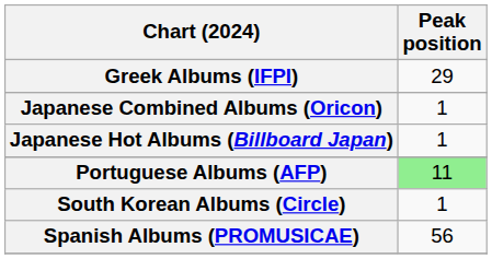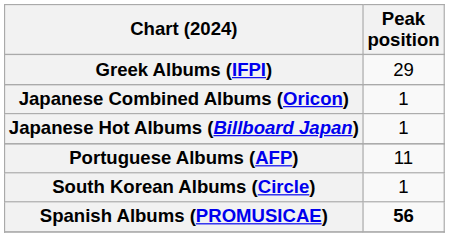Portuguese Albums (AFP) | Peak position: lightgreen background -> no background
Spanish Albums (PROMUSICAE) | Peak position: normal -> bold
